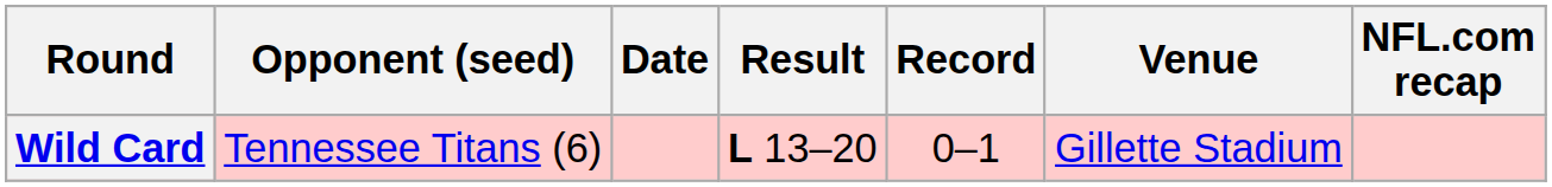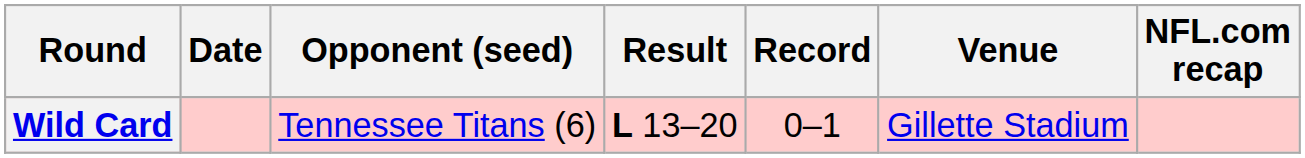columns swapped: Date <-> Opponent (seed)
